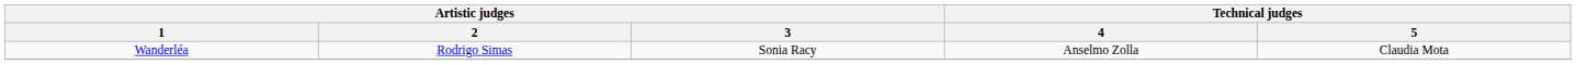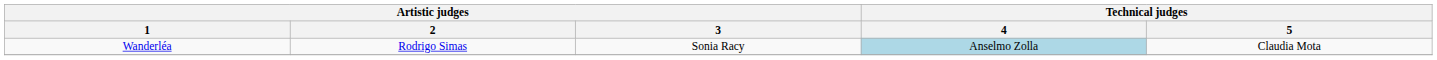Wanderléa | Technical judges / 4: no background -> lightblue background
